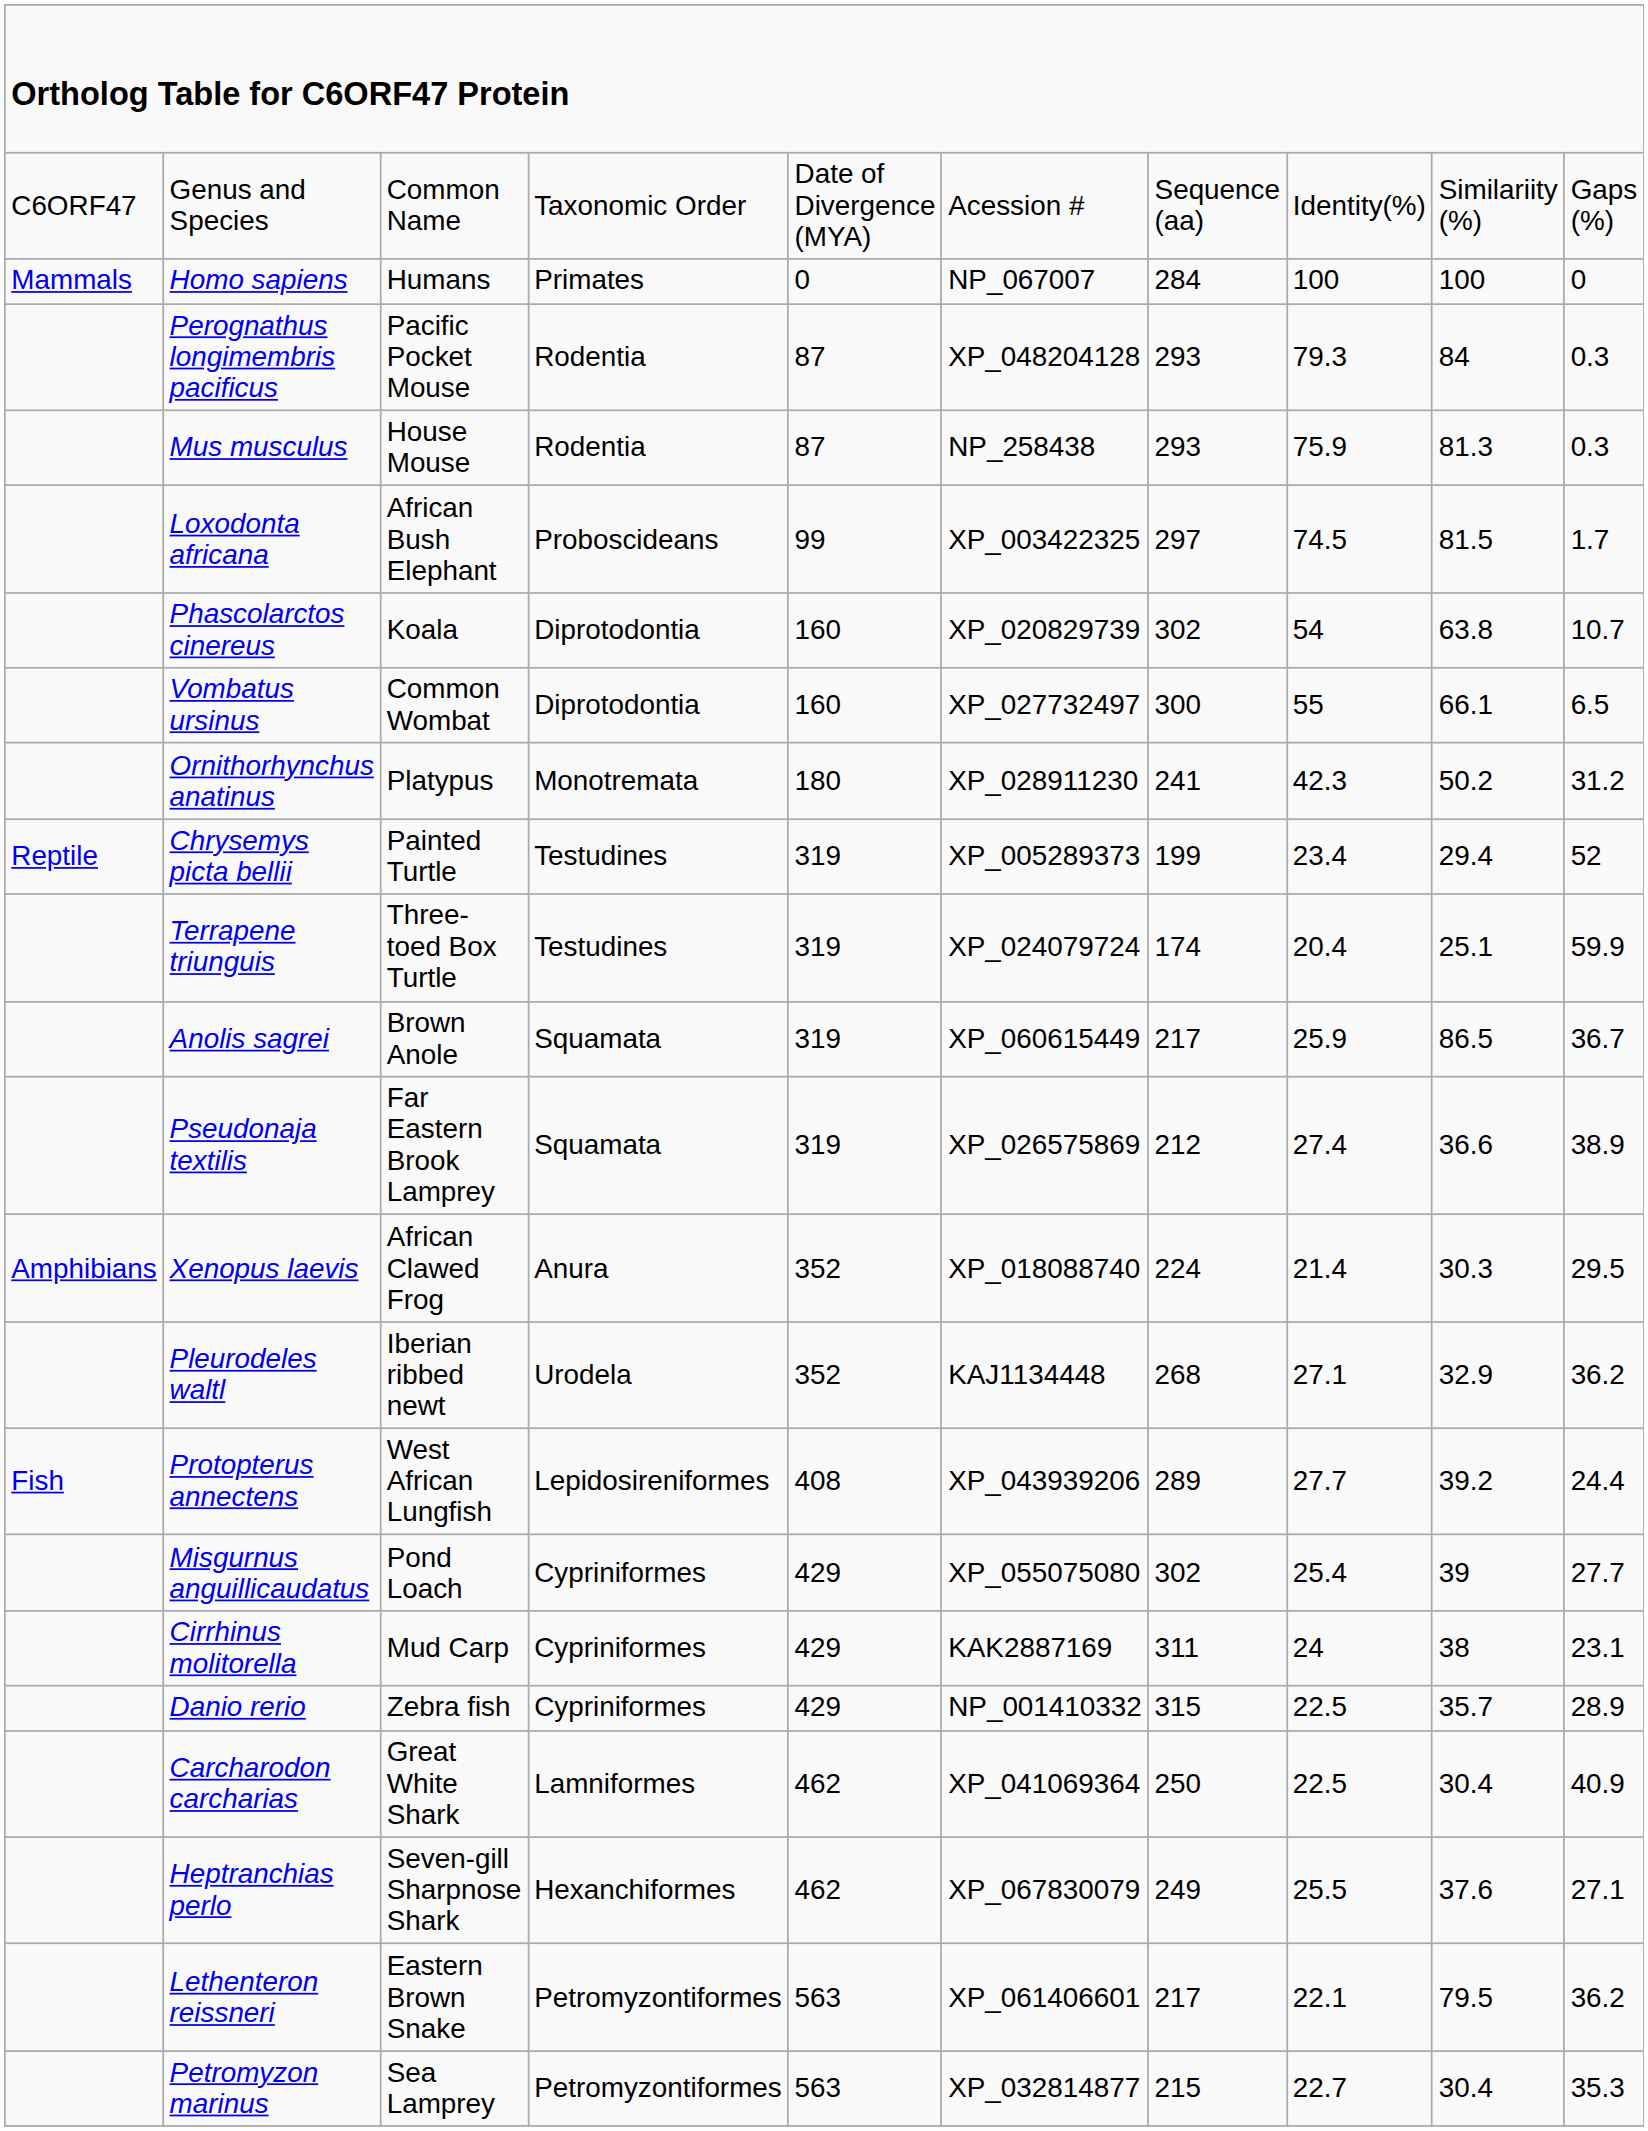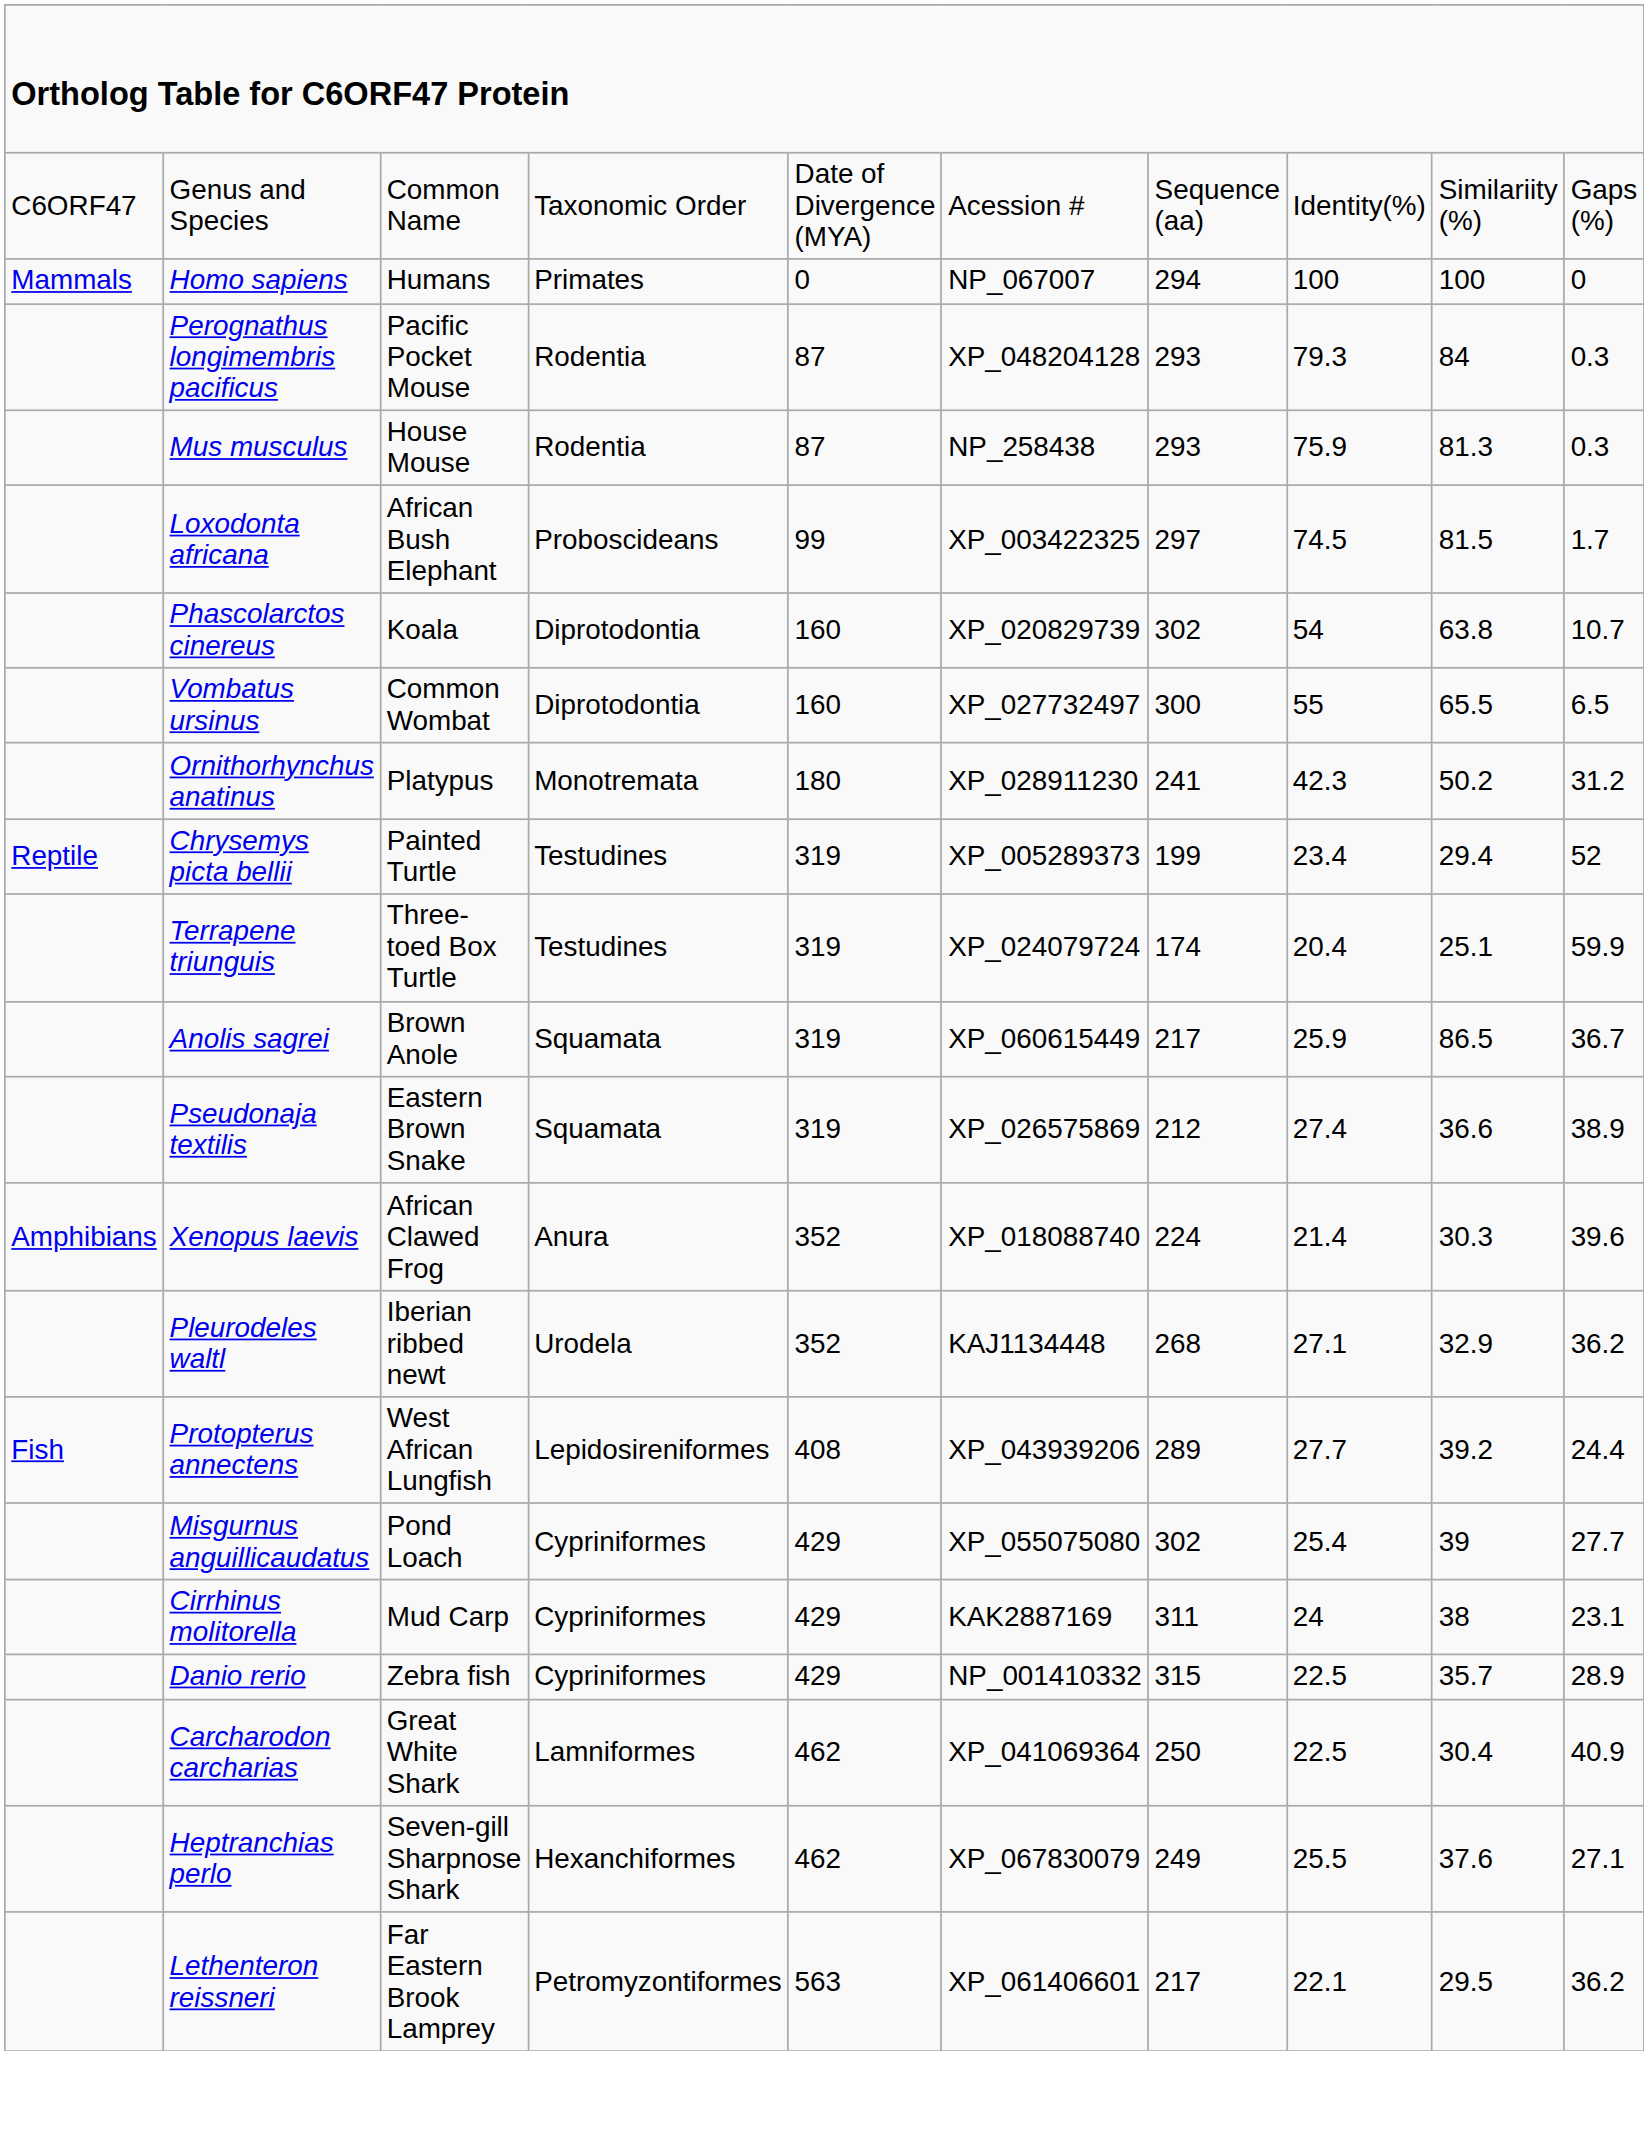Homo sapiens | column 7: 284 -> 294
Vombatus ursinus | column 9: 66.1 -> 65.5
Pseudonaja textilis | column 3: Far Eastern Brook Lamprey -> Eastern Brown Snake
Xenopus laevis | column 10: 29.5 -> 39.6
Lethenteron reissneri | column 3: Eastern Brown Snake -> Far Eastern Brook Lamprey
Lethenteron reissneri | column 9: 79.5 -> 29.5
- row: Petromyzon marinus | Sea Lamprey | Petromyzontiformes | 563 | XP_032814877 | 215 | 22.7 | 30.4 | 35.3
